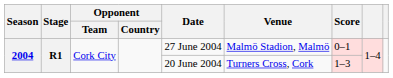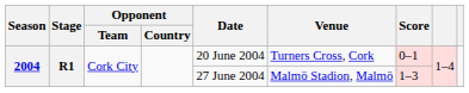row 3 | Date: 27 June 2004 -> 20 June 2004
row 3 | Venue: Malmö Stadion, Malmö -> Turners Cross, Cork
row 4 | Date: 20 June 2004 -> 27 June 2004
row 4 | Venue: Turners Cross, Cork -> Malmö Stadion, Malmö
